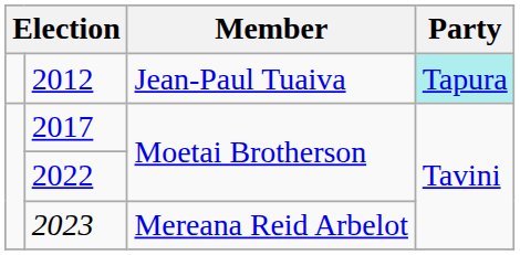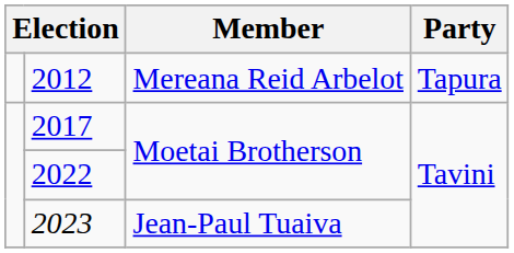2012 | Member: Jean-Paul Tuaiva -> Mereana Reid Arbelot
2012 | Party: paleturquoise background -> no background
2023 | Member: Mereana Reid Arbelot -> Jean-Paul Tuaiva
